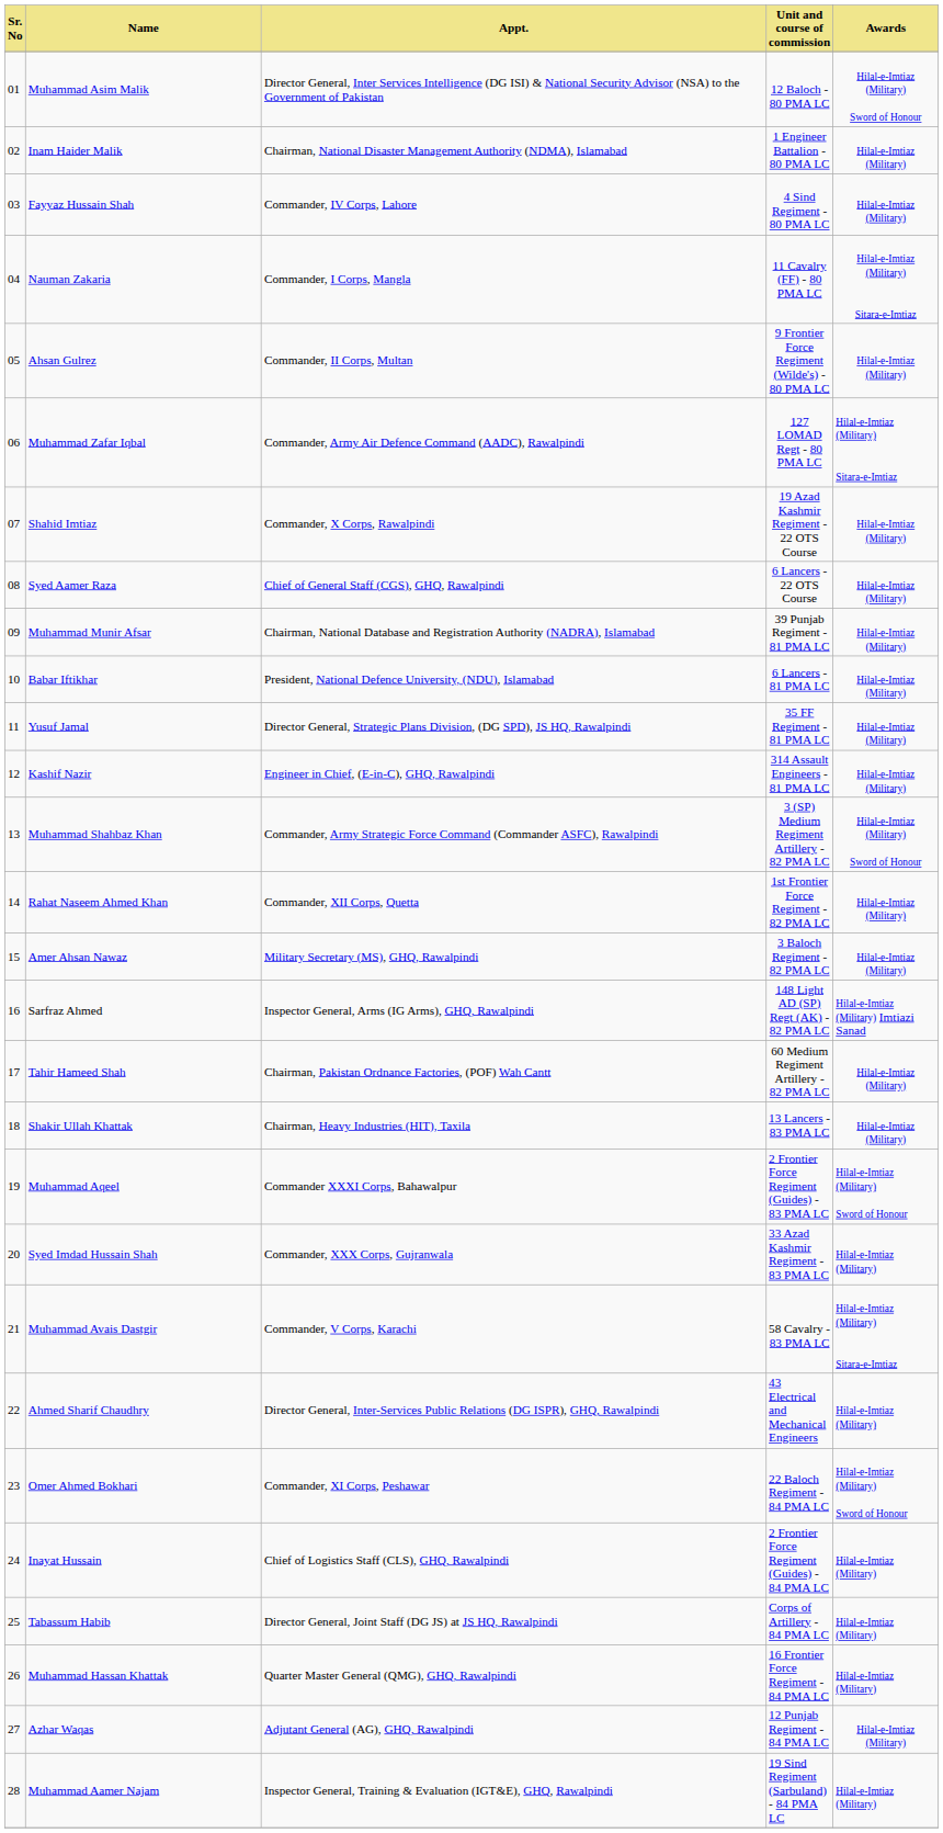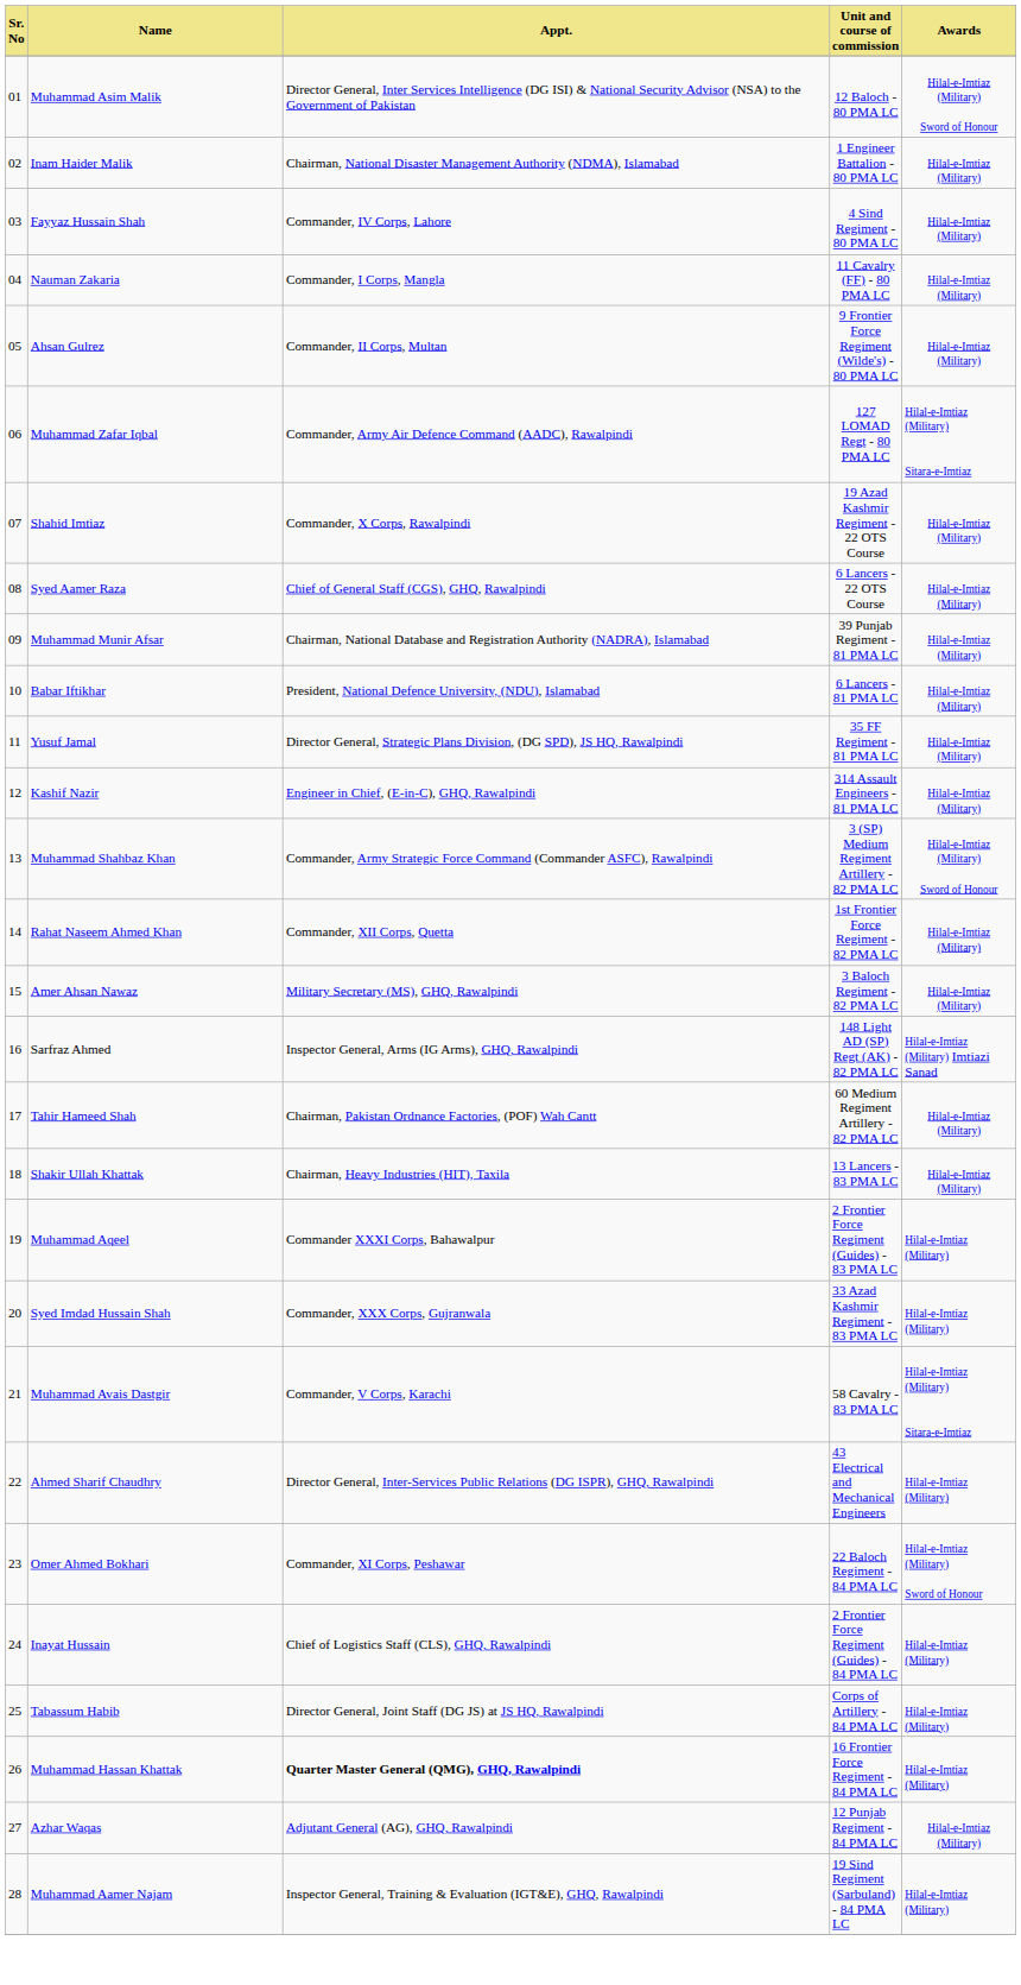Nauman Zakaria | Awards: Hilal-e-Imtiaz (Military) Sitara-e-Imtiaz -> Hilal-e-Imtiaz (Military)
Muhammad Aqeel | Awards: Hilal-e-Imtiaz (Military) Sword of Honour -> Hilal-e-Imtiaz (Military)
Muhammad Hassan Khattak | Appt.: normal -> bold
